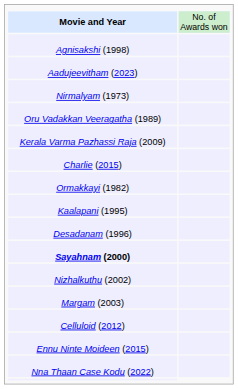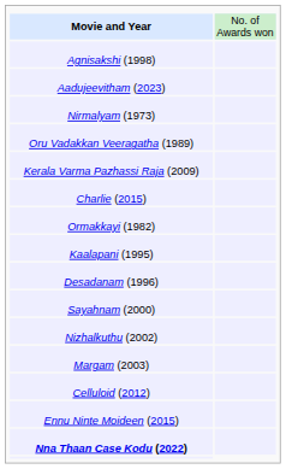Sayahnam (2000) | column 1: bold -> normal
Nna Thaan Case Kodu (2022) | column 1: normal -> bold
